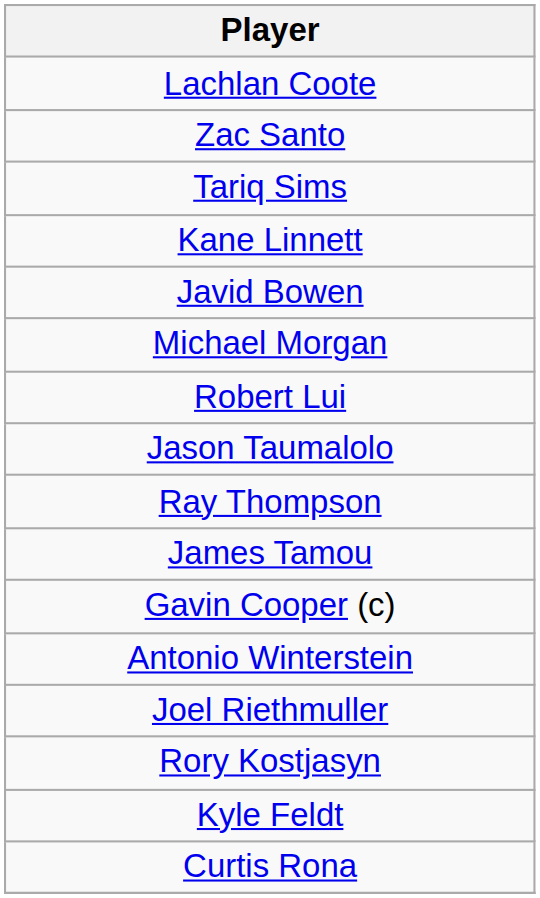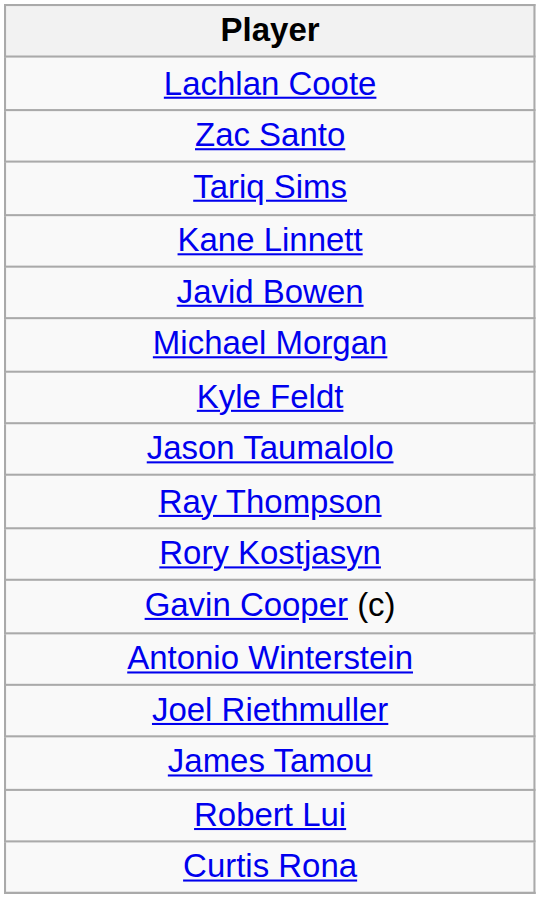row 8 | column 1: Robert Lui -> Kyle Feldt
row 11 | column 1: James Tamou -> Rory Kostjasyn
row 15 | column 1: Rory Kostjasyn -> James Tamou
row 16 | column 1: Kyle Feldt -> Robert Lui
